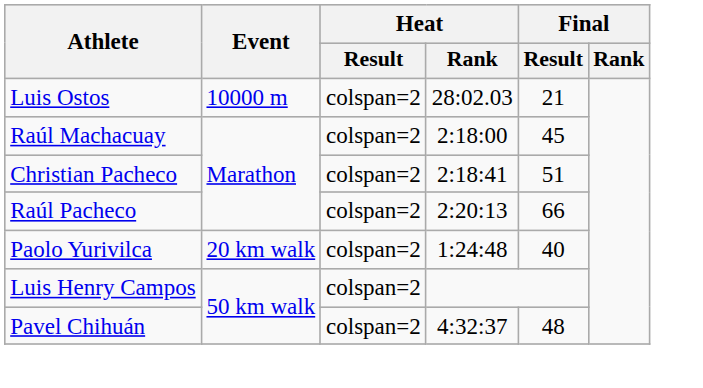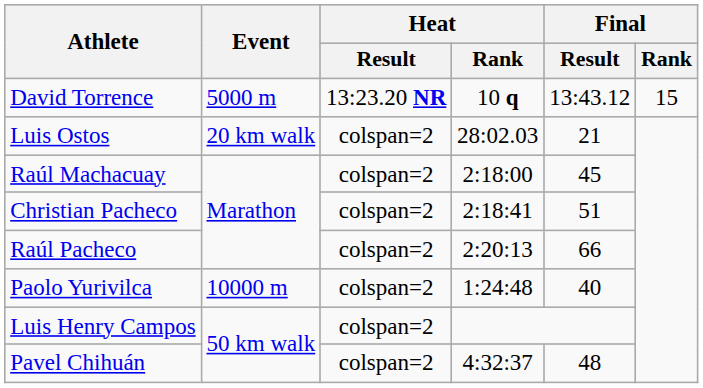+ row: David Torrence | 5000 m | 13:23.20 NR | 10 q | 13:43.12 | 15
Luis Ostos | Event: 10000 m -> 20 km walk
Paolo Yurivilca | Event: 20 km walk -> 10000 m
